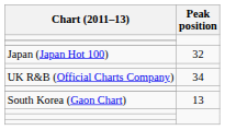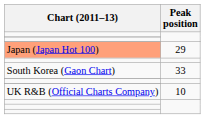row 4 | Chart (2011–13): no background -> lightsalmon background
row 4 | Peak position: 32 -> 29
row 6 | Chart (2011–13): UK R&B (Official Charts Company) -> South Korea (Gaon Chart)
row 6 | Peak position: 34 -> 33
row 8 | Chart (2011–13): South Korea (Gaon Chart) -> UK R&B (Official Charts Company)
row 8 | Peak position: 13 -> 10
